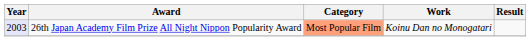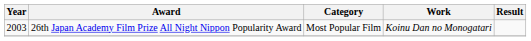row 2 | Year: lavender background -> no background
row 2 | Category: lightsalmon background -> no background
